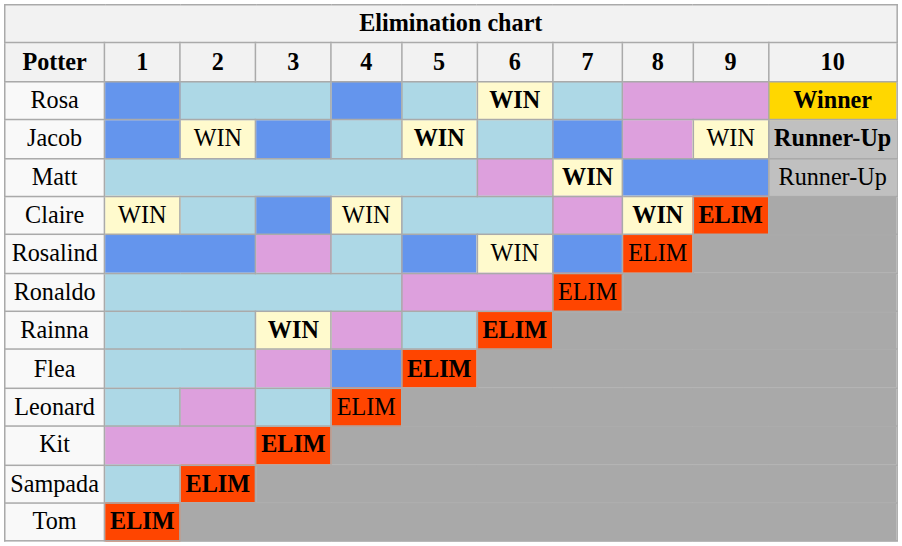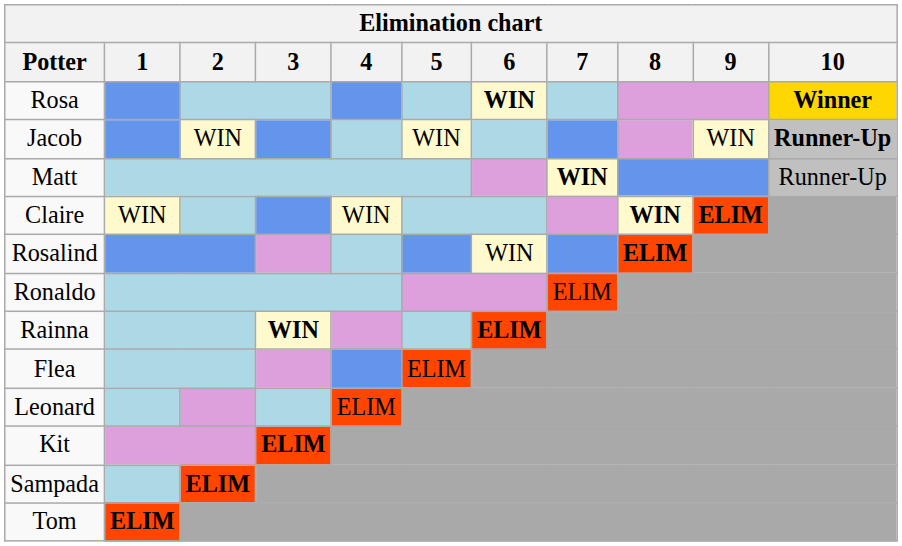Jacob | Elimination chart / 5: bold -> normal
Rosalind | Elimination chart / 8: normal -> bold
Flea | Elimination chart / 5: bold -> normal
